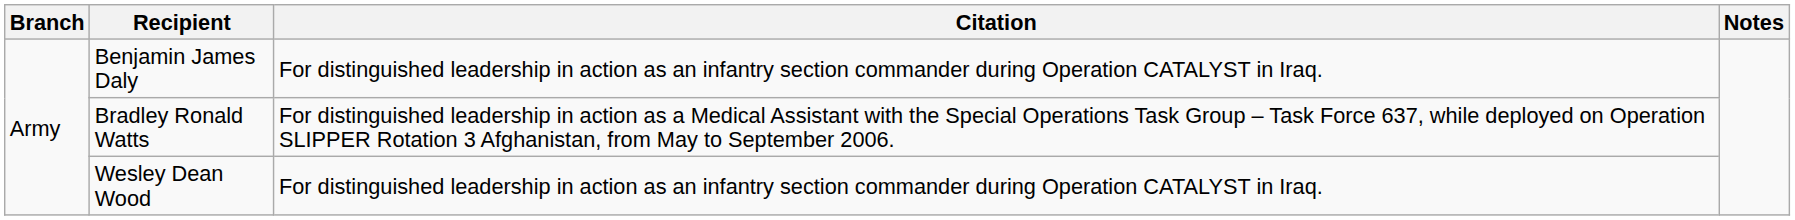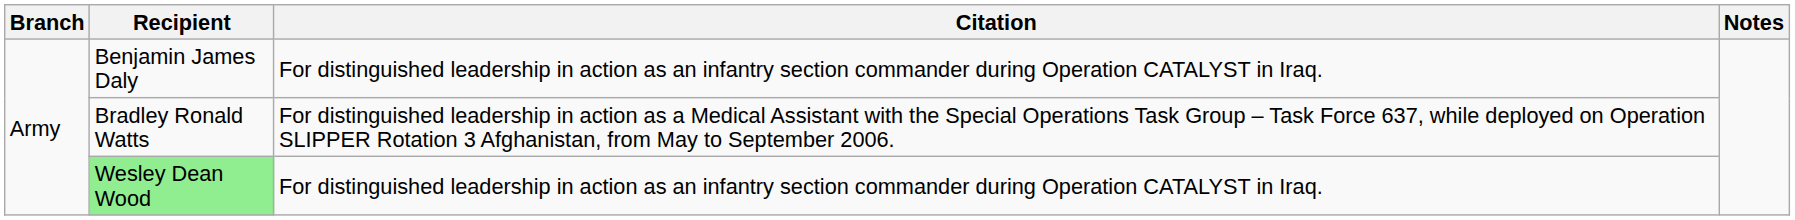Wesley Dean Wood | Recipient: no background -> lightgreen background
